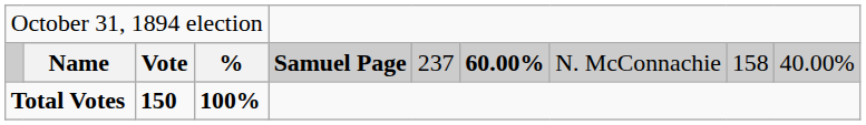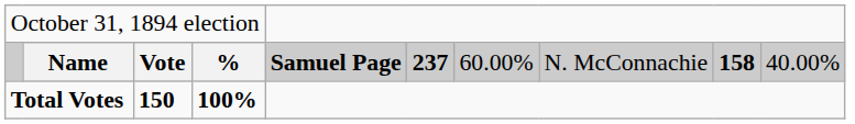row 2 | column 6: normal -> bold
row 2 | column 7: bold -> normal
row 2 | column 9: normal -> bold
